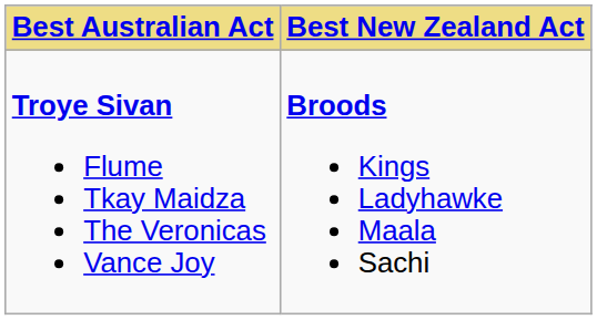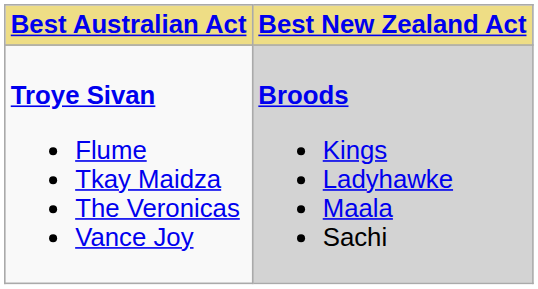Troye Sivan Flume Tkay Maidza The Veronicas Vance Joy | Best New Zealand Act: no background -> lightgrey background
